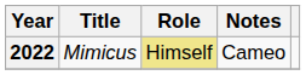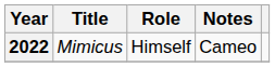2022 | Role: khaki background -> no background
